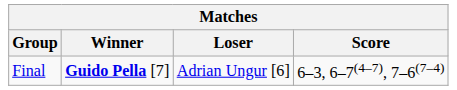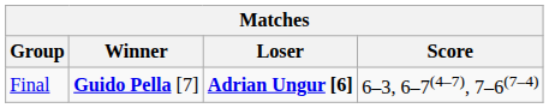Final | Loser: normal -> bold
